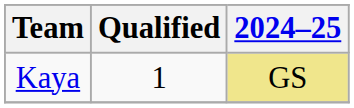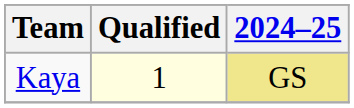Kaya | Qualified: no background -> lightyellow background
